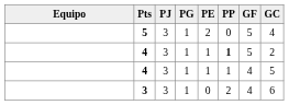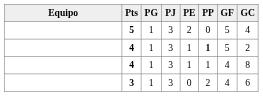columns swapped: PJ <-> PG
row 4 | GC: 5 -> 8
